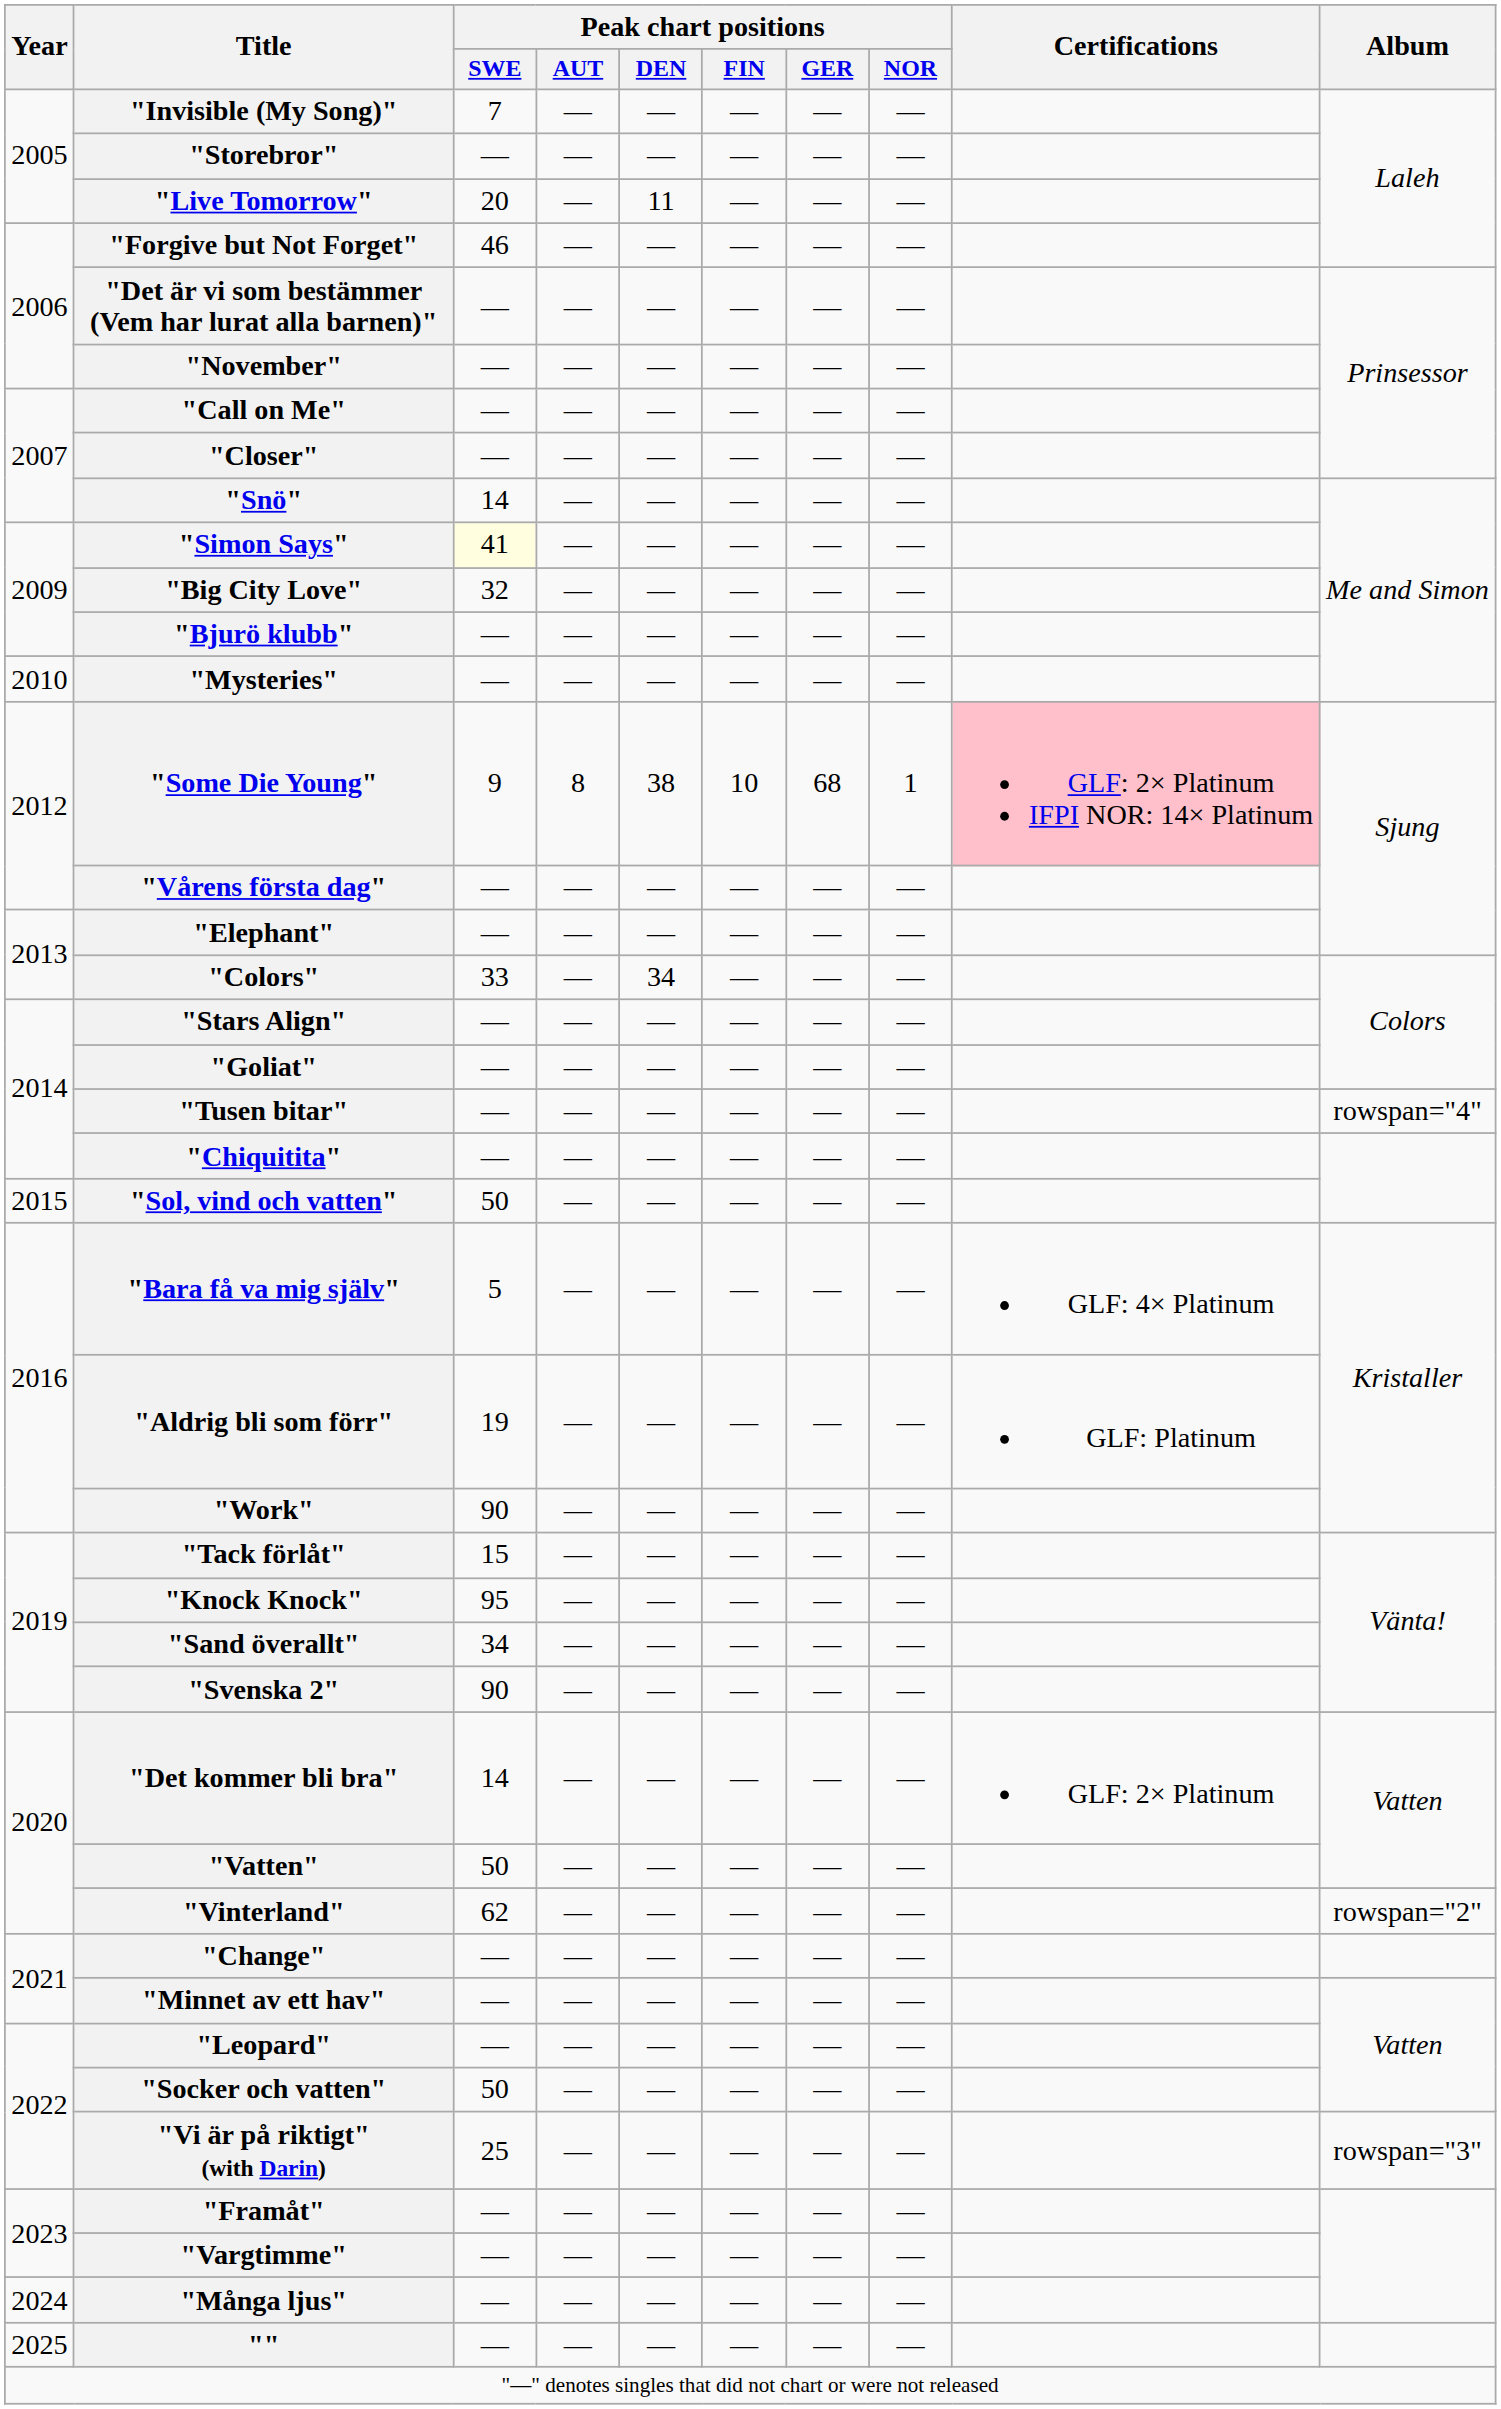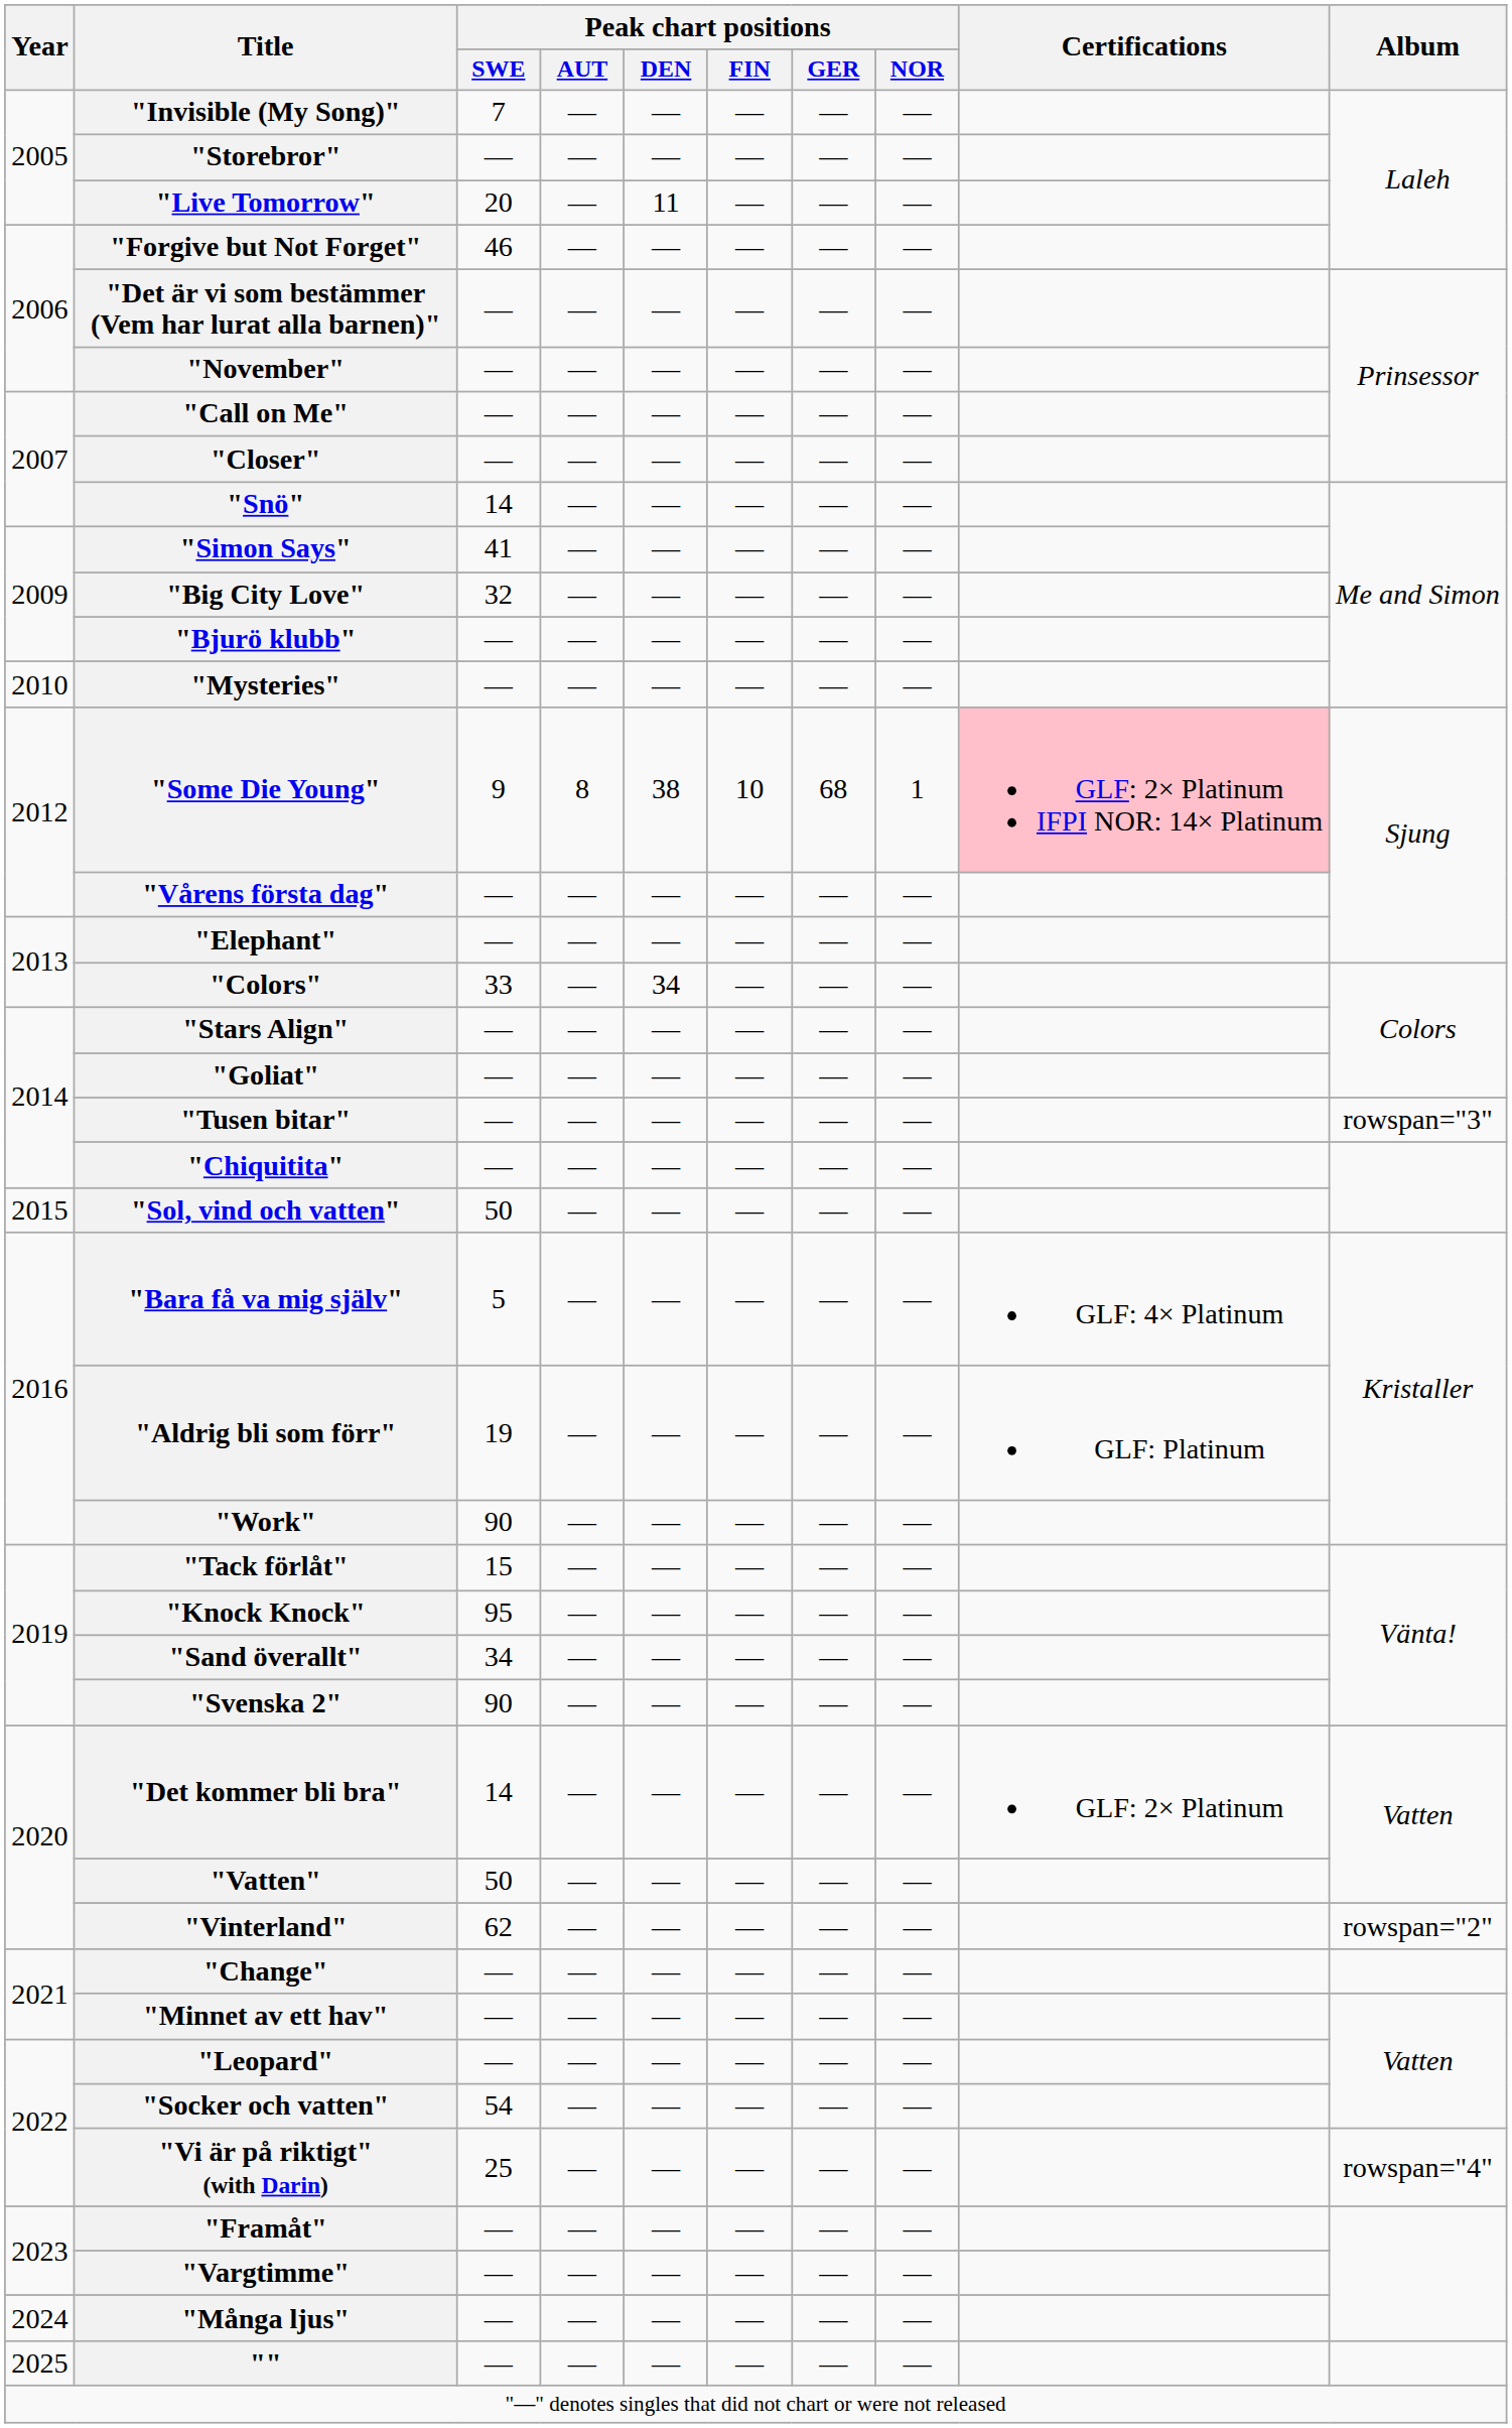"Simon Says" | Peak chart positions / SWE: lightyellow background -> no background
"Tusen bitar" | Album: rowspan="4" -> rowspan="3"
"Socker och vatten" | Peak chart positions / SWE: 50 -> 54
"Vi är på riktigt" (with Darin) | Album: rowspan="3" -> rowspan="4"
